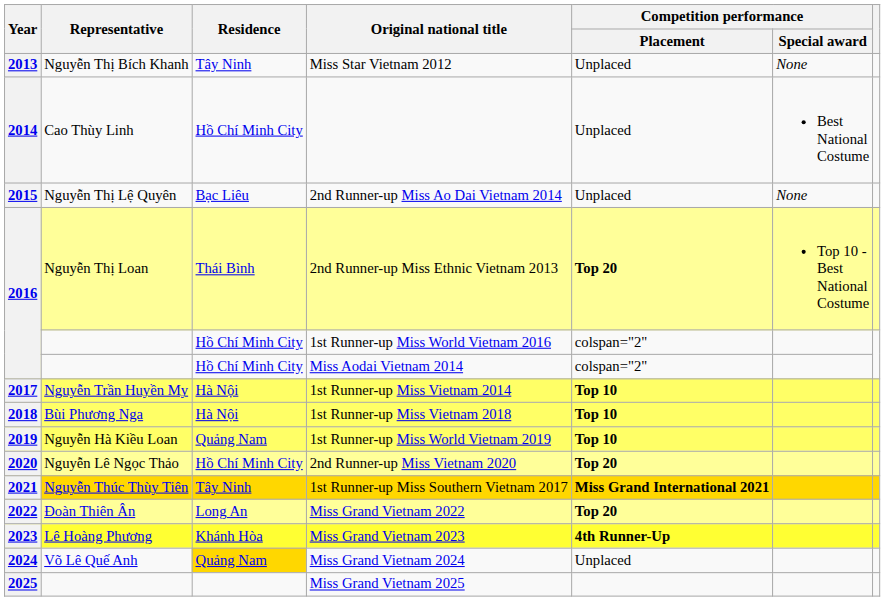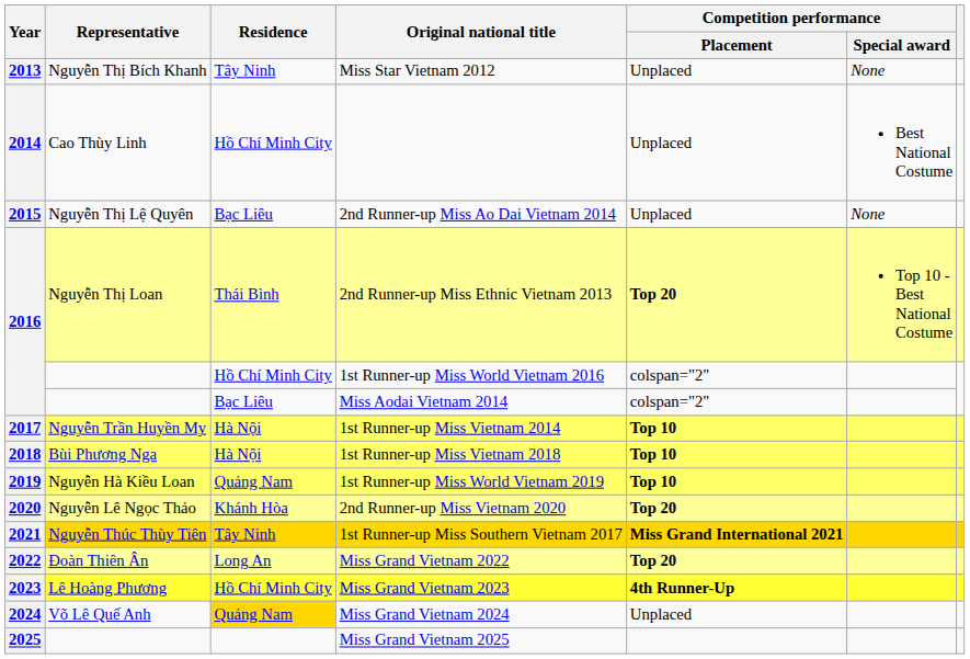Miss Aodai Vietnam 2014 | Residence: Hồ Chí Minh City -> Bạc Liêu
2nd Runner-up Miss Vietnam 2020 | Residence: Hồ Chí Minh City -> Khánh Hòa
Miss Grand Vietnam 2023 | Residence: Khánh Hòa -> Hồ Chí Minh City
